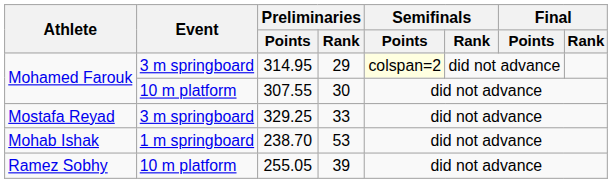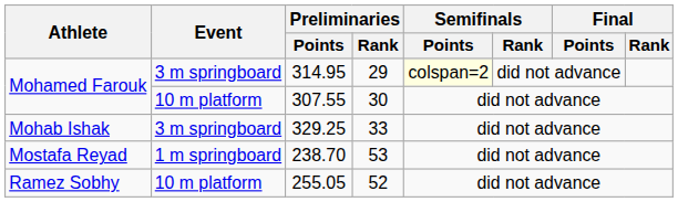329.25 | Athlete: Mostafa Reyad -> Mohab Ishak
238.70 | Athlete: Mohab Ishak -> Mostafa Reyad
255.05 | Preliminaries / Rank: 39 -> 52
